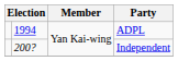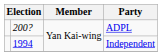ADPL | column 2: 1994 -> 200?
Independent | column 2: 200? -> 1994
